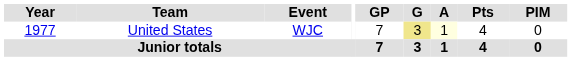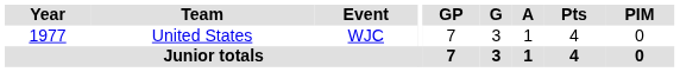United States | G: khaki background -> no background
United States | A: lightyellow background -> no background
